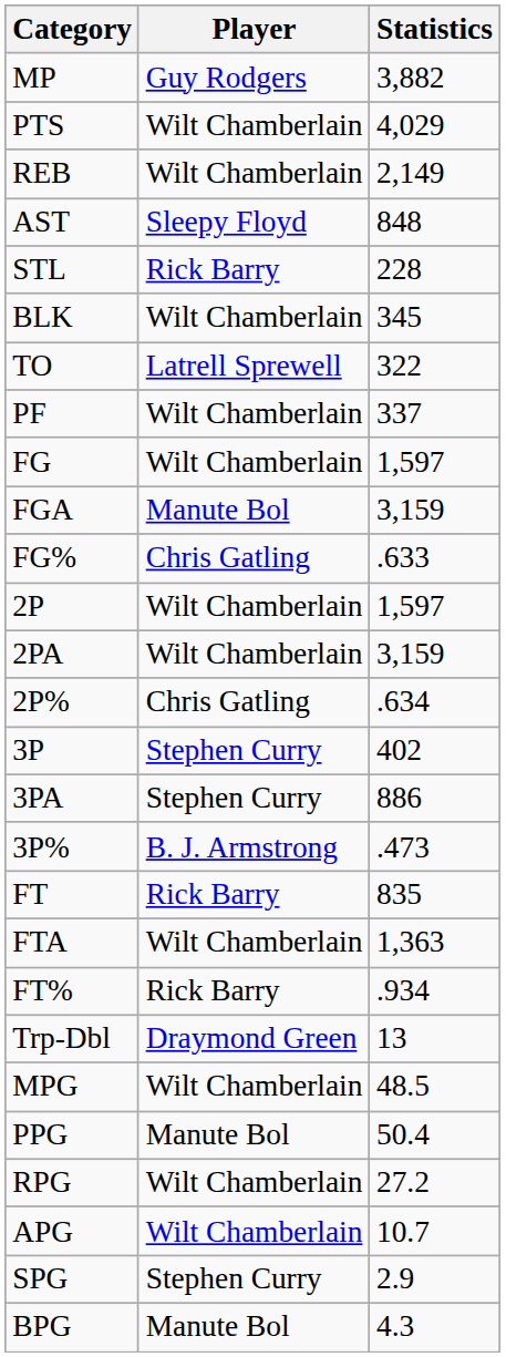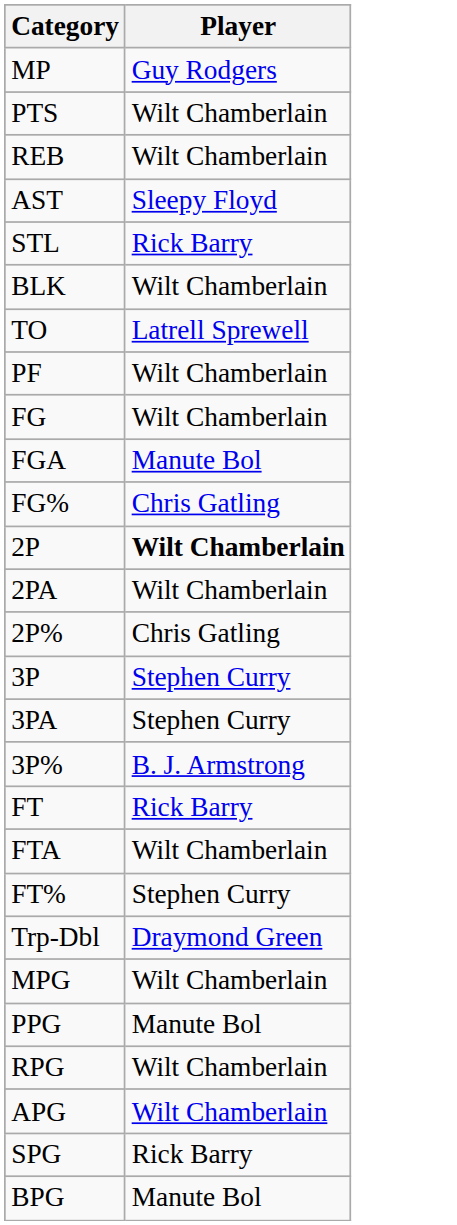- column: Statistics | 3,882 | 4,029 | 2,149 | 848 | 228 | 345 | 322 | 337 | 1,597 | 3,159 | .633 | 1,597 | 3,159 | .634 | 402 | 886 | .473 | 835 | 1,363 | .934 | 13 | 48.5 | 50.4 | 27.2 | 10.7 | 2.9 | 4.3
2P | Player: normal -> bold
FT% | Player: Rick Barry -> Stephen Curry
SPG | Player: Stephen Curry -> Rick Barry
